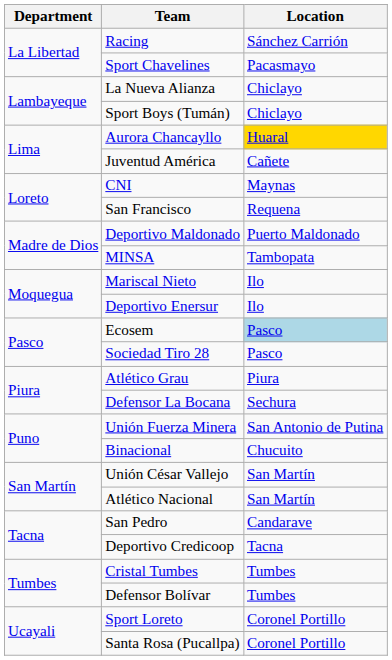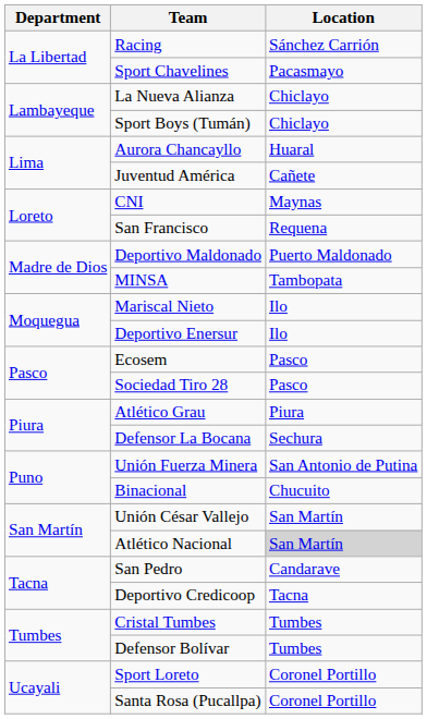Aurora Chancayllo | Location: gold background -> no background
Ecosem | Location: lightblue background -> no background
Atlético Nacional | Location: no background -> lightgrey background
